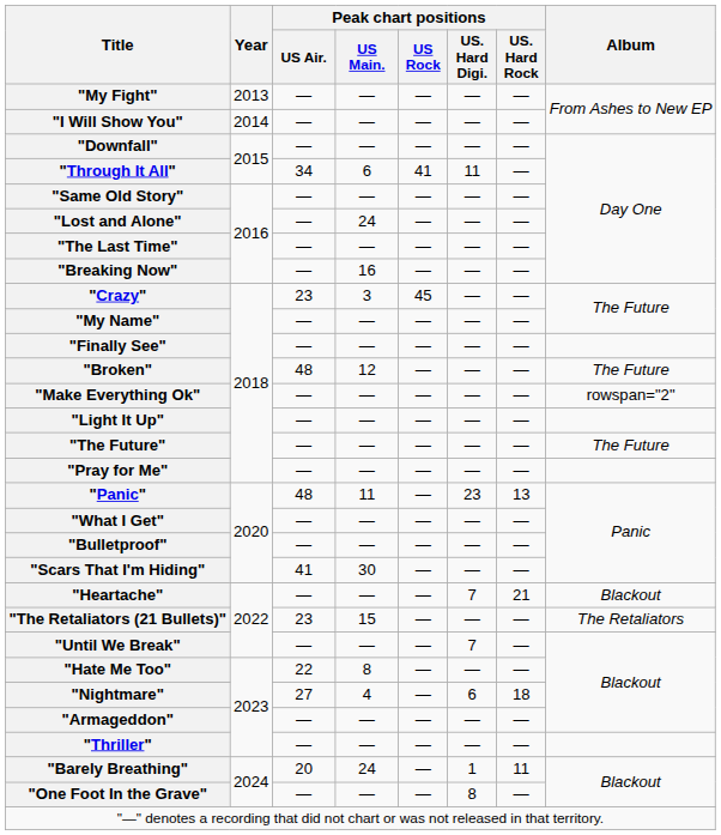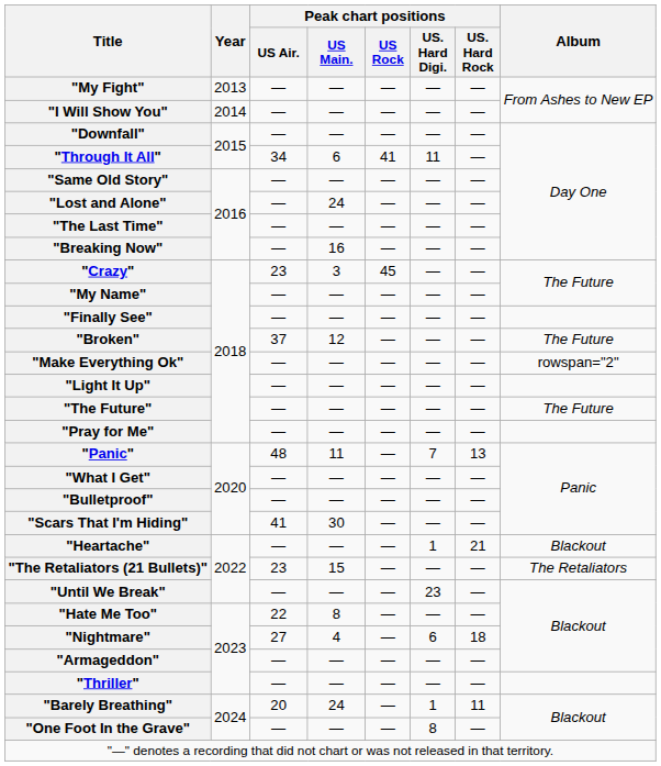"Broken" | Peak chart positions / US Air.: 48 -> 37
"Panic" | Peak chart positions / US. Hard Digi.: 23 -> 7
"Heartache" | Peak chart positions / US. Hard Digi.: 7 -> 1
"Until We Break" | Peak chart positions / US. Hard Digi.: 7 -> 23
